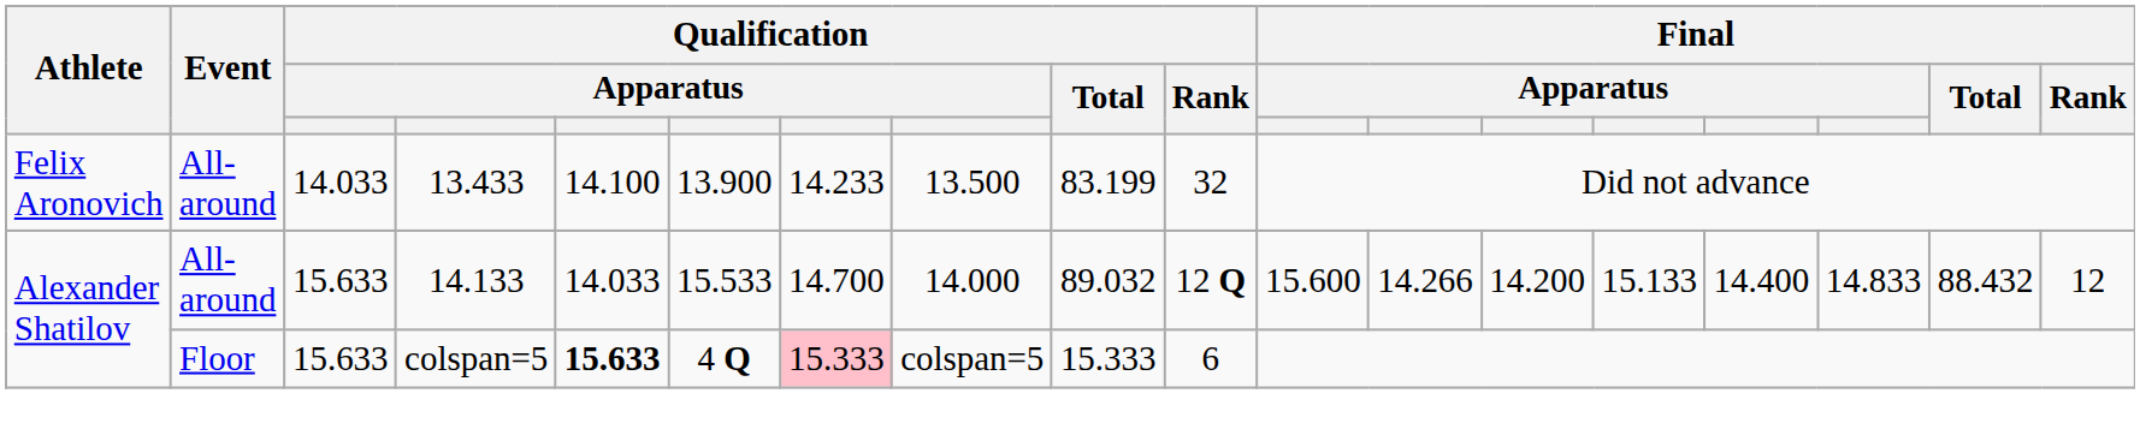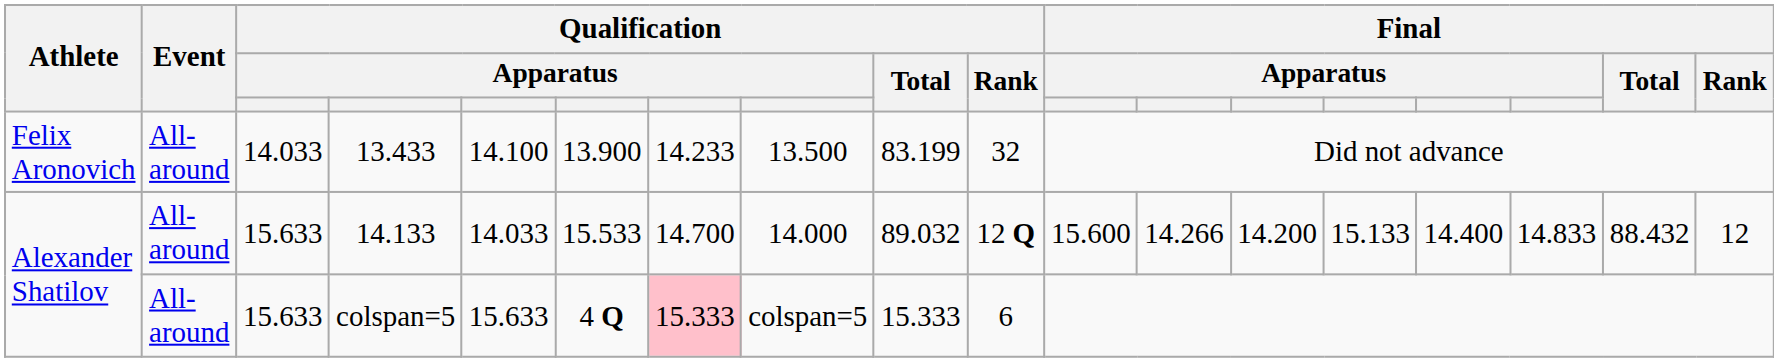row 6 | Event: Floor -> All-around
row 6 | column 5: bold -> normal
